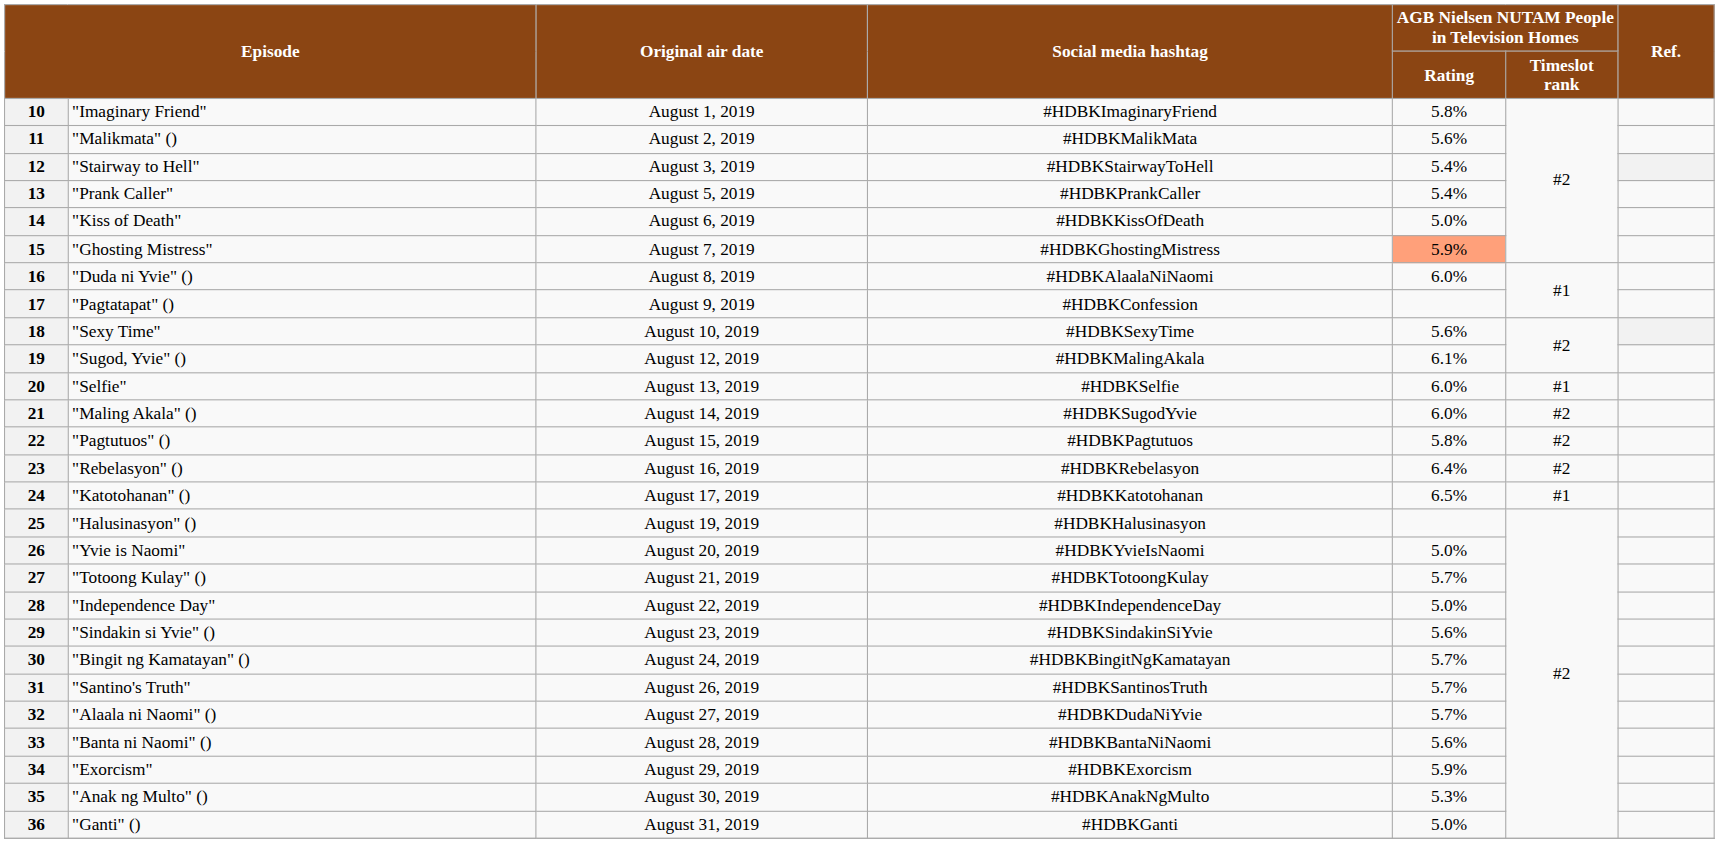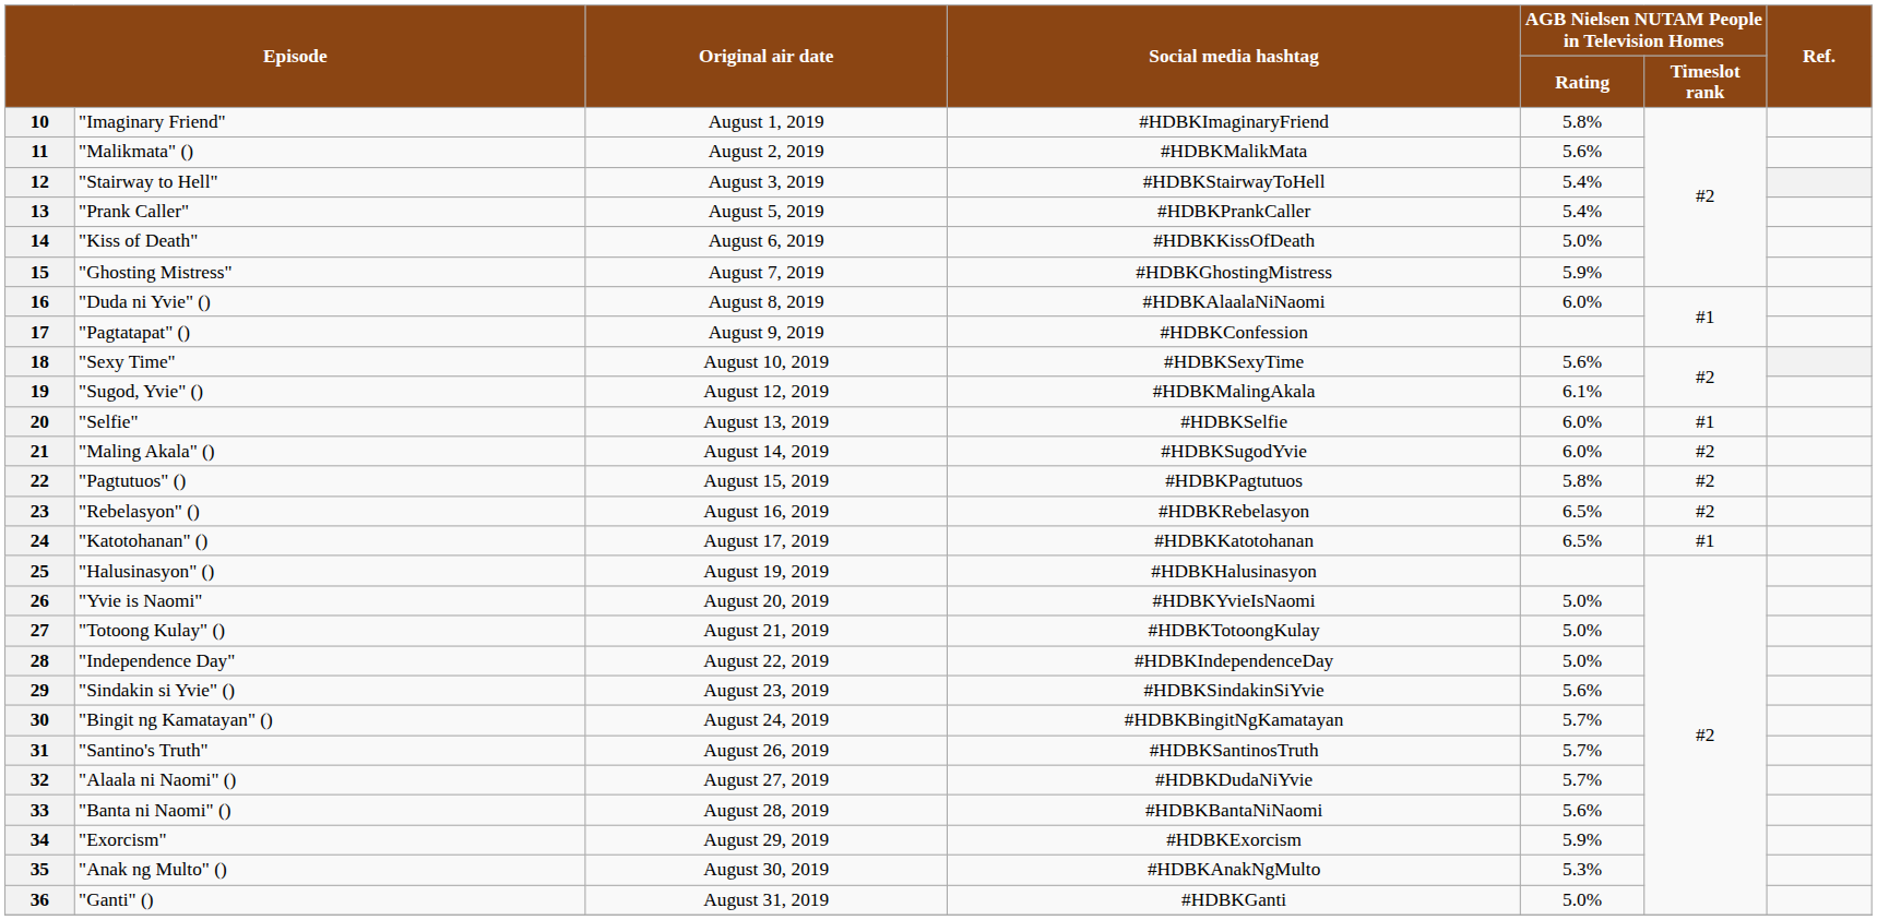15 | AGB Nielsen NUTAM People in Television Homes / Rating: lightsalmon background -> no background
23 | AGB Nielsen NUTAM People in Television Homes / Rating: 6.4% -> 6.5%
27 | AGB Nielsen NUTAM People in Television Homes / Rating: 5.7% -> 5.0%
